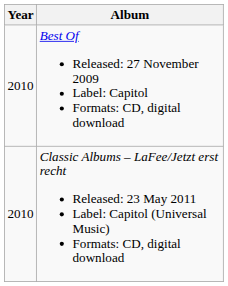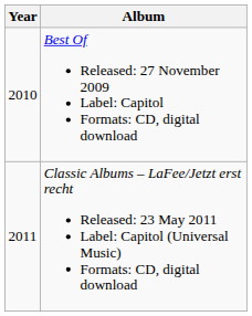row 3 | Year: 2010 -> 2011
